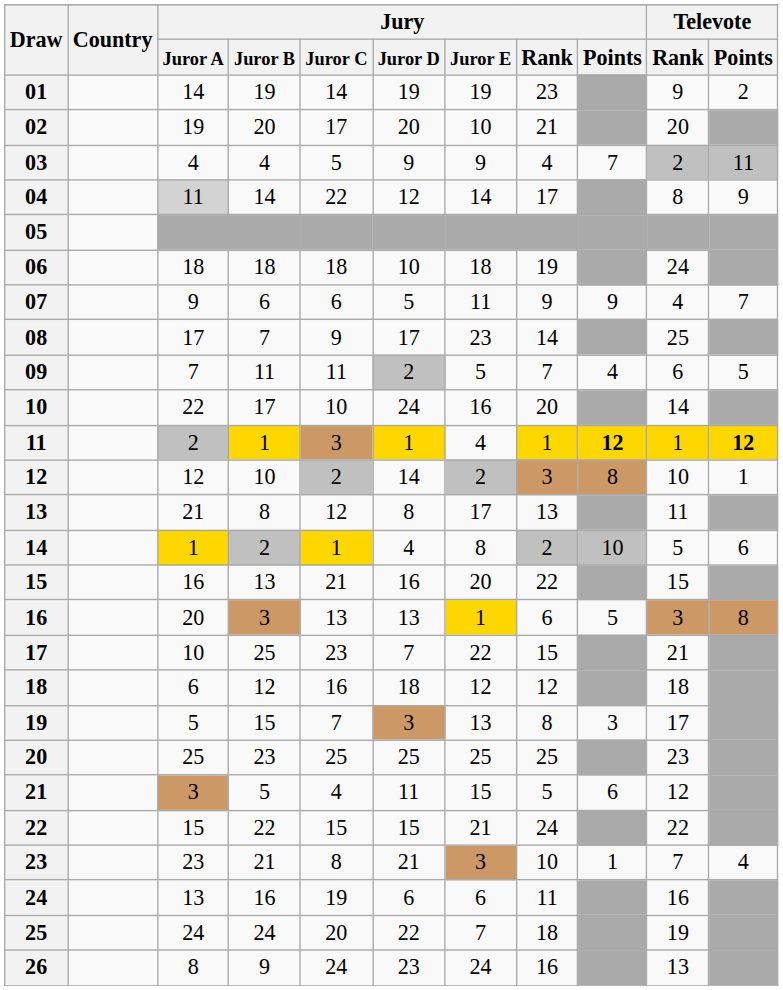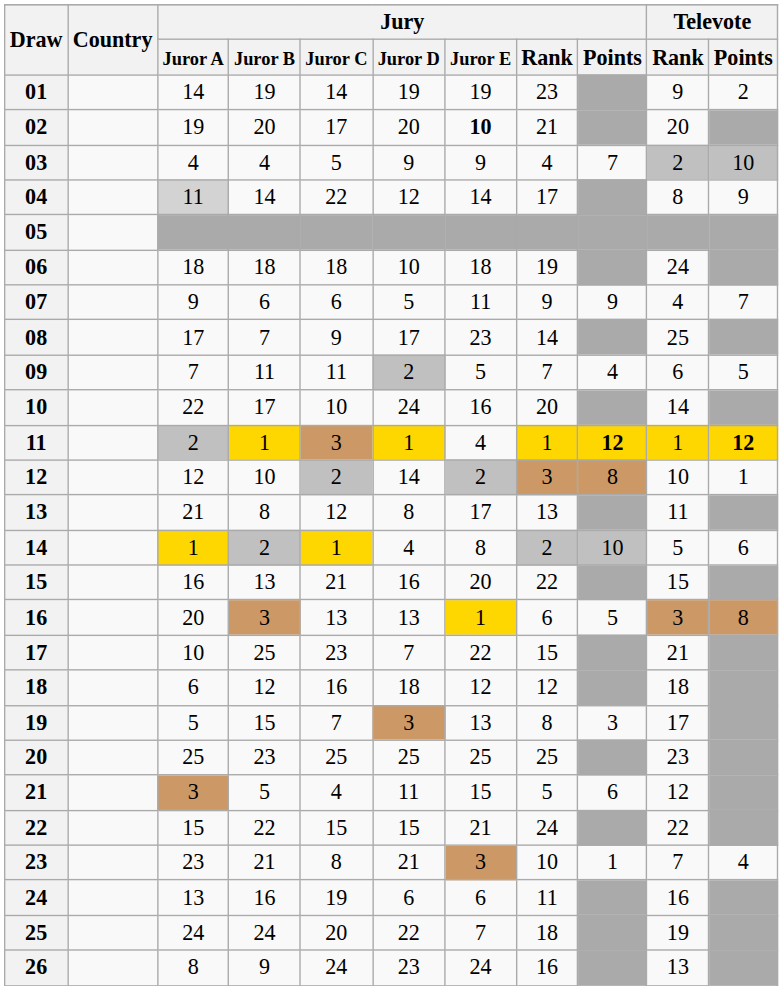02 | Jury / Juror E: normal -> bold
03 | Televote / Points: 11 -> 10
